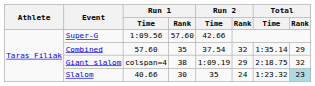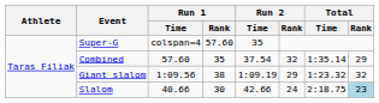Super-G | Run 1 / Time: 1:09.56 -> colspan=4
Super-G | Run 2 / Time: 42.66 -> 35
Giant slalom | Run 1 / Time: colspan=4 -> 1:09.56
Giant slalom | Total / Time: 2:18.75 -> 1:23.32
Slalom | Run 2 / Time: 35 -> 42.66
Slalom | Total / Time: 1:23.32 -> 2:18.75
